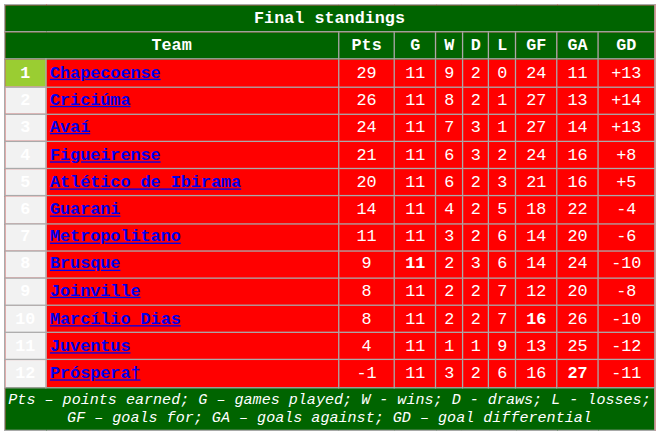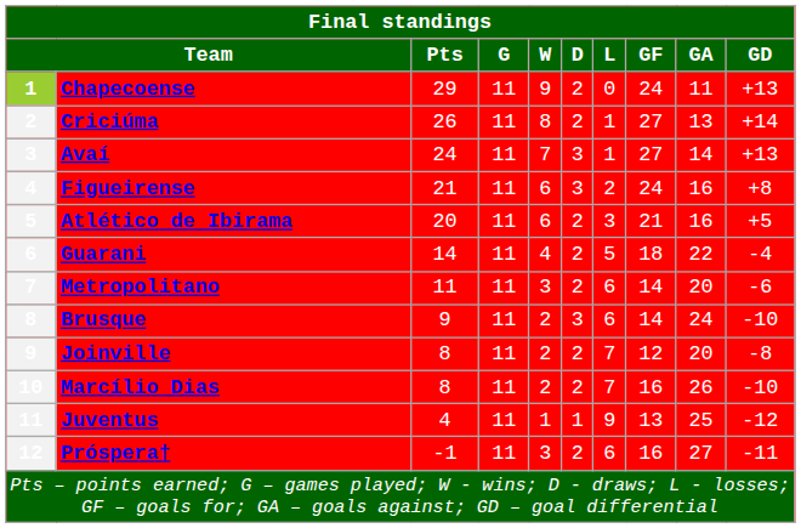Brusque | G: bold -> normal
Marcílio Dias | GF: bold -> normal
Próspera† | GA: bold -> normal
